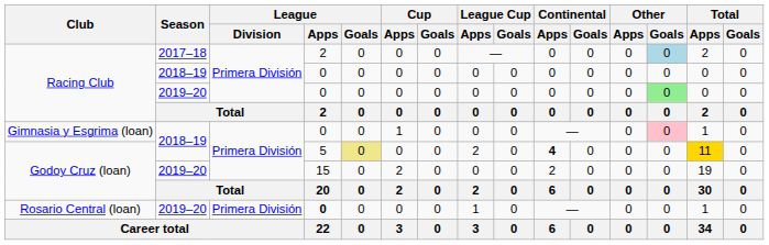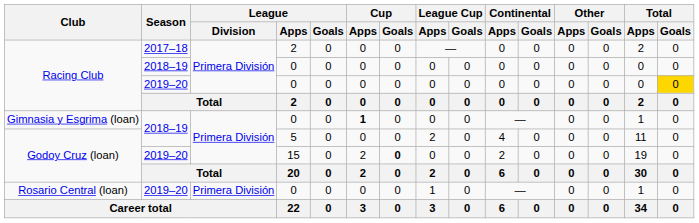Racing Club / 2017–18 | Other / Goals: lightblue background -> no background
Racing Club / 2019–20 | Other / Goals: lightgreen background -> no background
Racing Club / 2019–20 | Total / Goals: no background -> gold background
Gimnasia y Esgrima (loan) | Cup / Apps: normal -> bold
Gimnasia y Esgrima (loan) | Other / Goals: pink background -> no background
Godoy Cruz (loan) / 2018–19 | League / Goals: khaki background -> no background
Godoy Cruz (loan) / 2018–19 | Continental / Apps: bold -> normal
Godoy Cruz (loan) / 2018–19 | Total / Apps: gold background -> no background
Godoy Cruz (loan) / 2019–20 | Cup / Goals: normal -> bold
Rosario Central (loan) | League / Apps: bold -> normal
